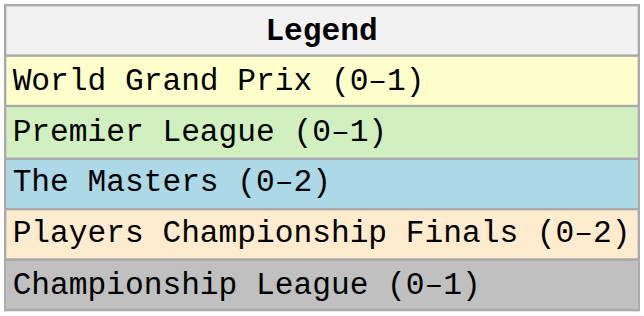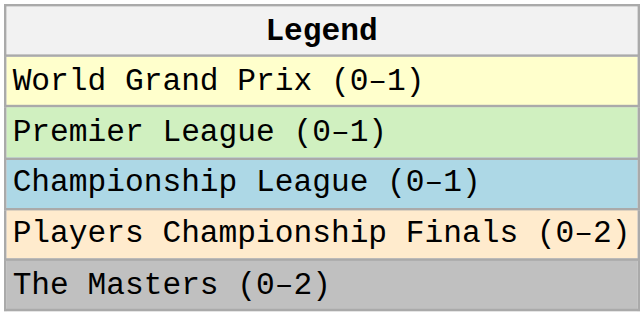row 4 | column 1: The Masters (0–2) -> Championship League (0–1)
row 6 | column 1: Championship League (0–1) -> The Masters (0–2)
